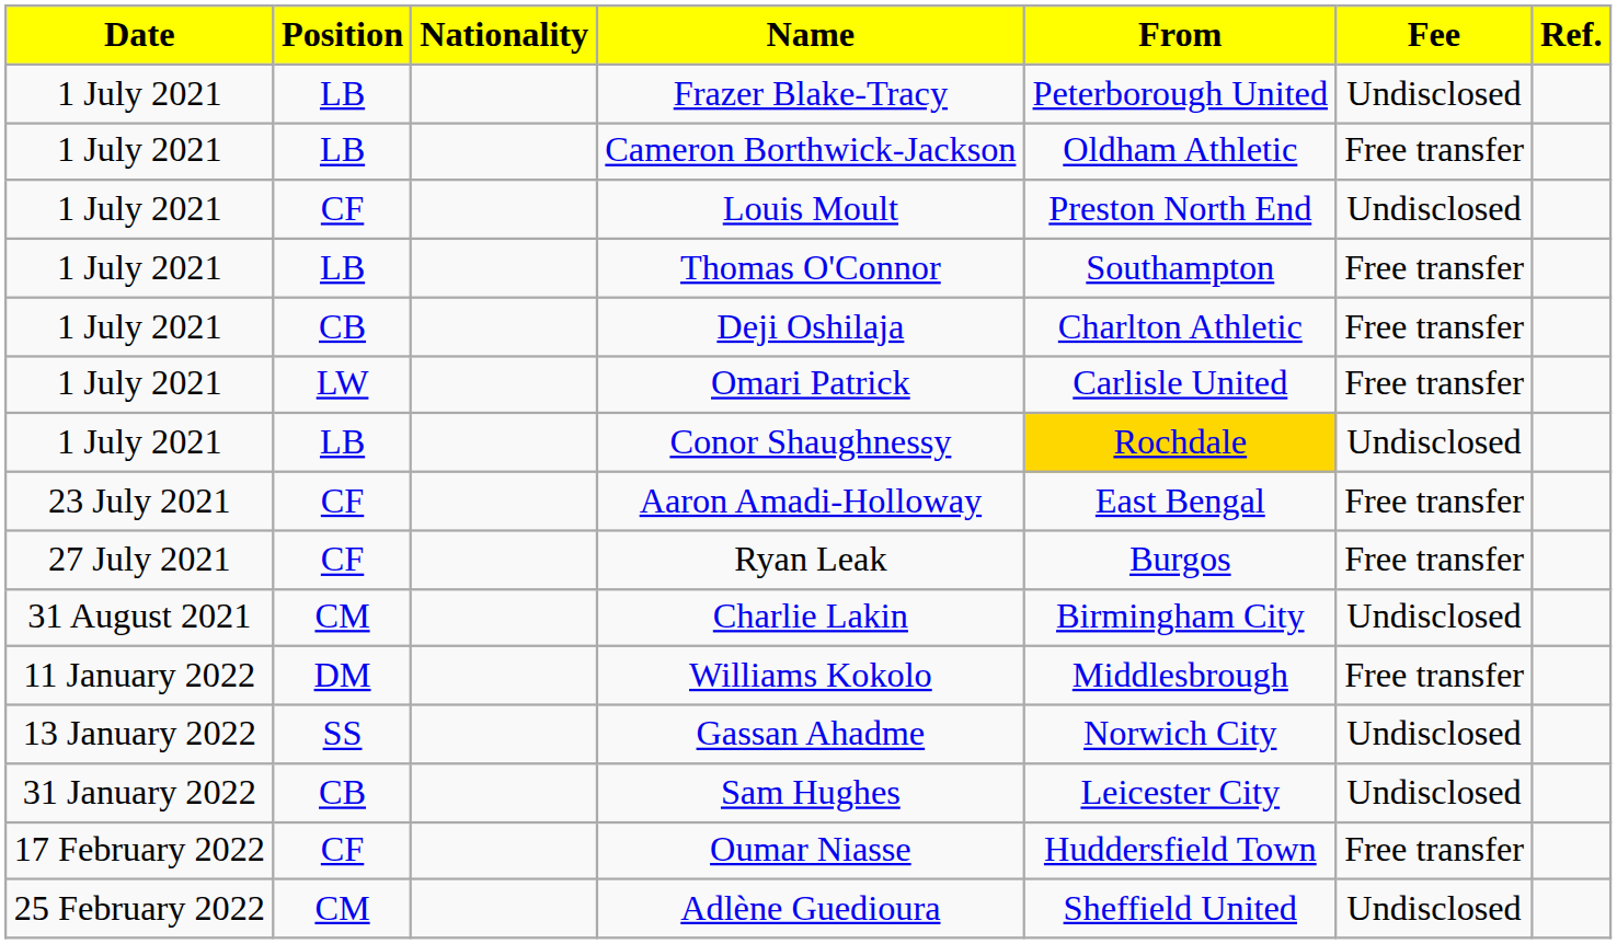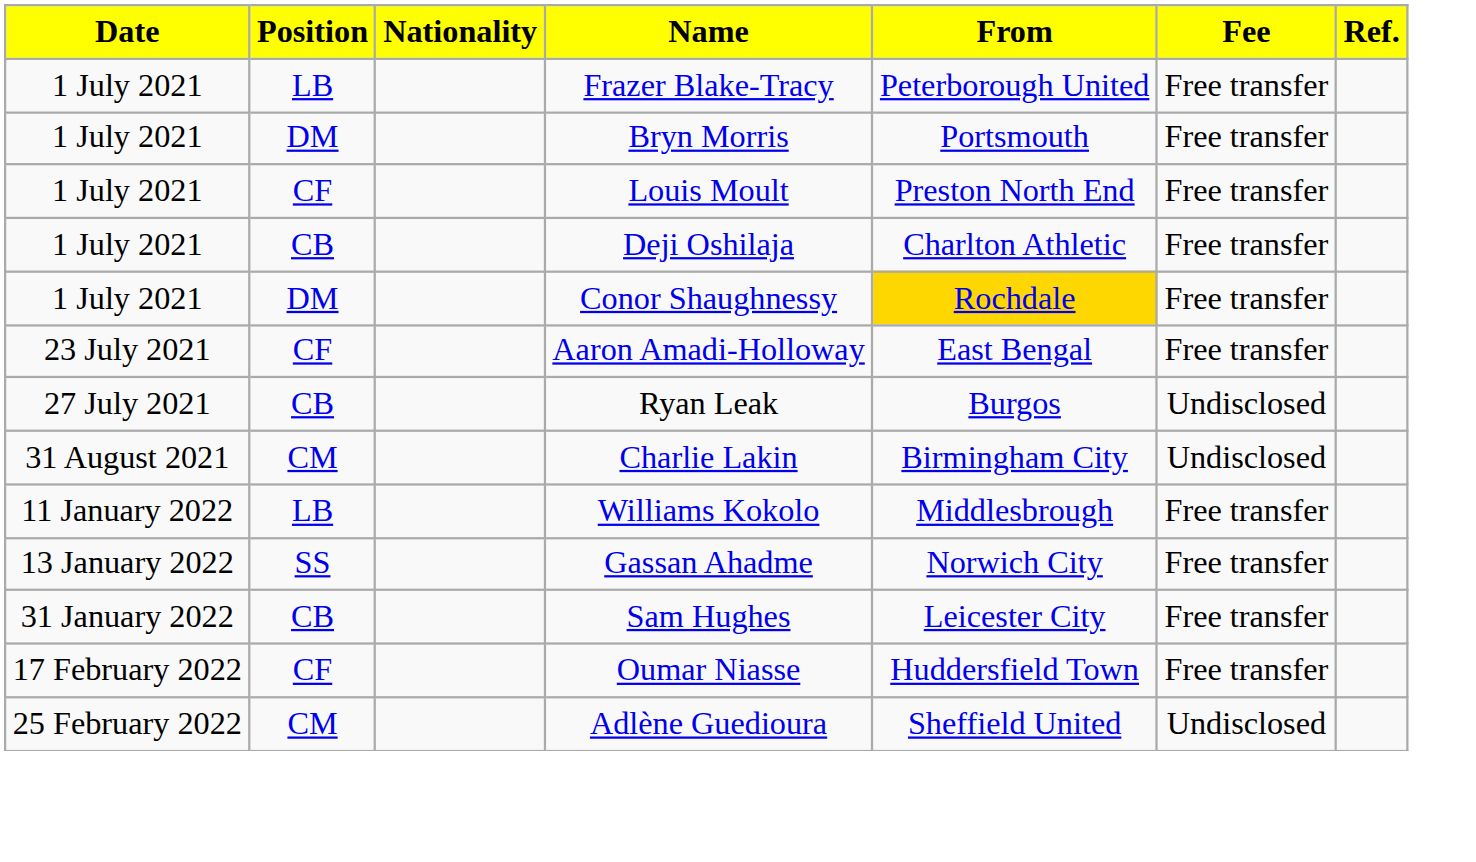Frazer Blake-Tracy | Fee: Undisclosed -> Free transfer
- row: 1 July 2021 | LB | Cameron Borthwick-Jackson | Oldham Athletic | Free transfer
+ row: 1 July 2021 | DM | Bryn Morris | Portsmouth | Free transfer
Louis Moult | Fee: Undisclosed -> Free transfer
- row: 1 July 2021 | LB | Thomas O'Connor | Southampton | Free transfer
- row: 1 July 2021 | LW | Omari Patrick | Carlisle United | Free transfer
Conor Shaughnessy | Position: LB -> DM
Conor Shaughnessy | Fee: Undisclosed -> Free transfer
Ryan Leak | Position: CF -> CB
Ryan Leak | Fee: Free transfer -> Undisclosed
Williams Kokolo | Position: DM -> LB
Gassan Ahadme | Fee: Undisclosed -> Free transfer
Sam Hughes | Fee: Undisclosed -> Free transfer
